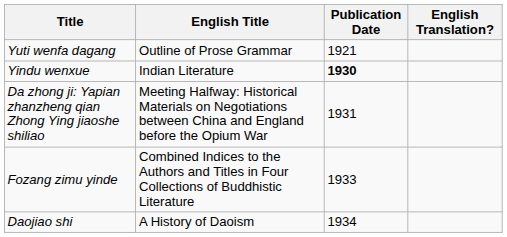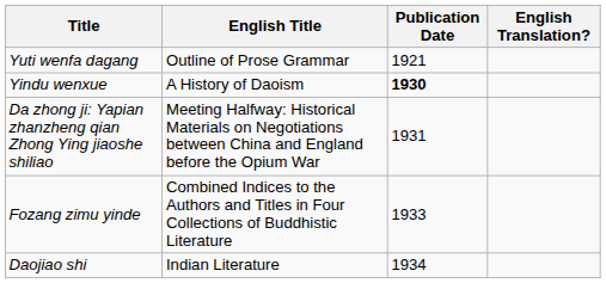Yindu wenxue | English Title: Indian Literature -> A History of Daoism
Daojiao shi | English Title: A History of Daoism -> Indian Literature
